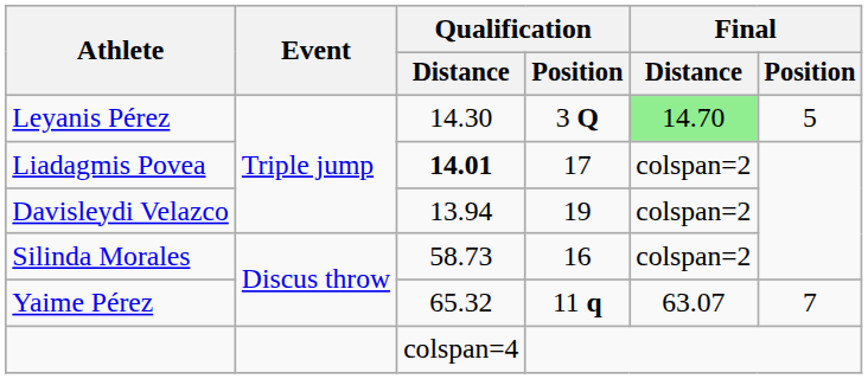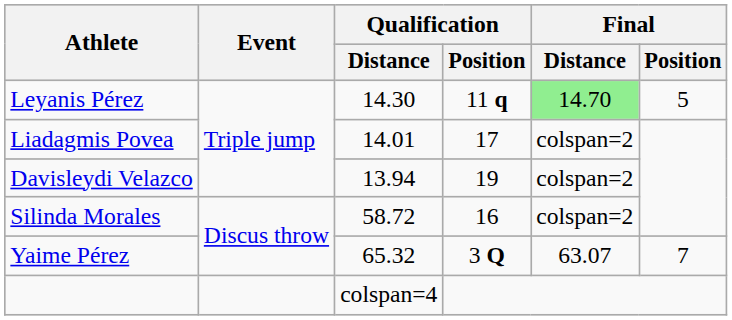Leyanis Pérez | Qualification / Position: 3 Q -> 11 q
Liadagmis Povea | Qualification / Distance: bold -> normal
Silinda Morales | Qualification / Distance: 58.73 -> 58.72
Yaime Pérez | Qualification / Position: 11 q -> 3 Q
